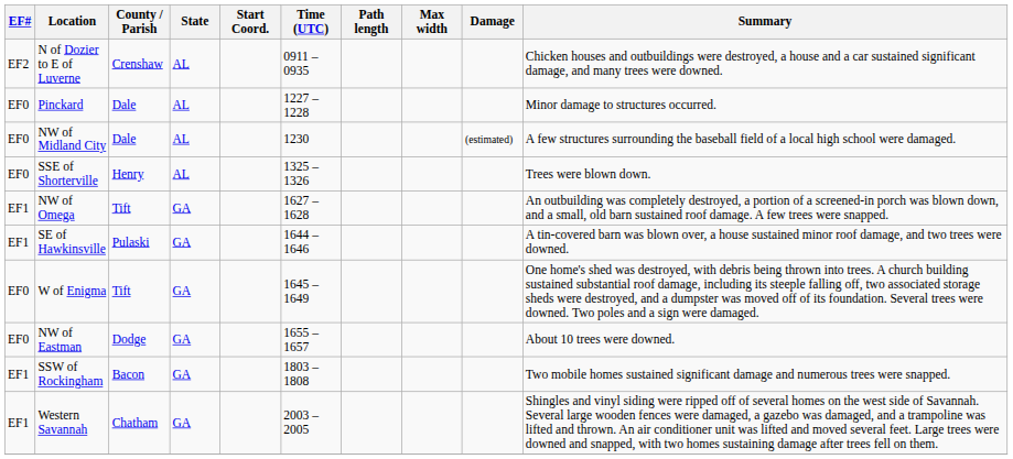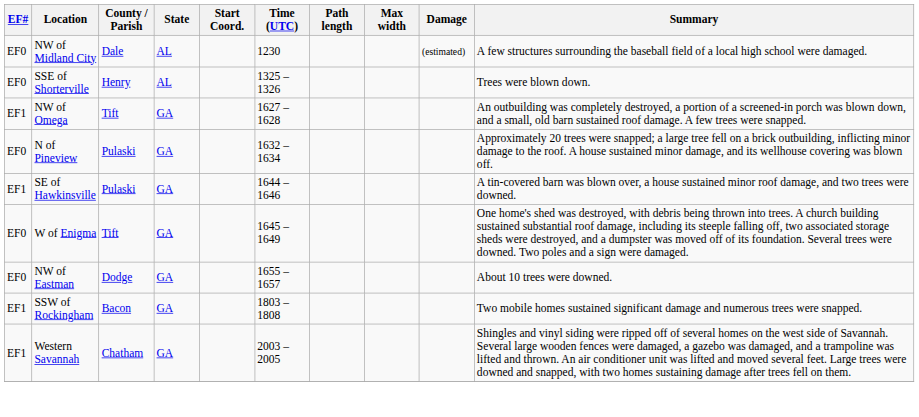- row: EF2 | N of Dozier to E of Luverne | Crenshaw | AL | 0911 – 0935 | Chicken houses and outbuildings were destroyed, a house and a car sustained significant damage, and many trees were downed.
- row: EF0 | Pinckard | Dale | AL | 1227 – 1228 | Minor damage to structures occurred.
+ row: EF0 | N of Pineview | Pulaski | GA | 1632 – 1634 | Approximately 20 trees were snapped; a large tree fell on a brick outbuilding, inflicting minor damage to the roof. A house sustained minor damage, and its wellhouse covering was blown off.
